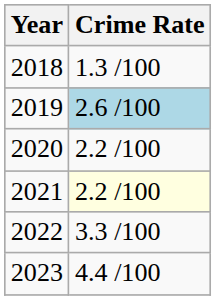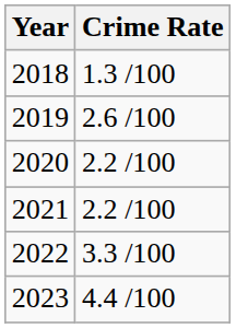2019 | Crime Rate: lightblue background -> no background
2021 | Crime Rate: lightyellow background -> no background
